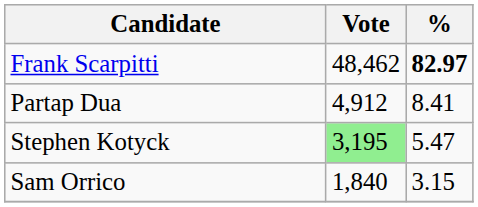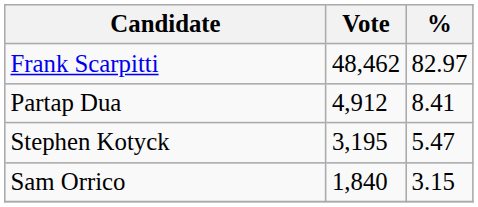Frank Scarpitti | %: bold -> normal
Stephen Kotyck | Vote: lightgreen background -> no background
